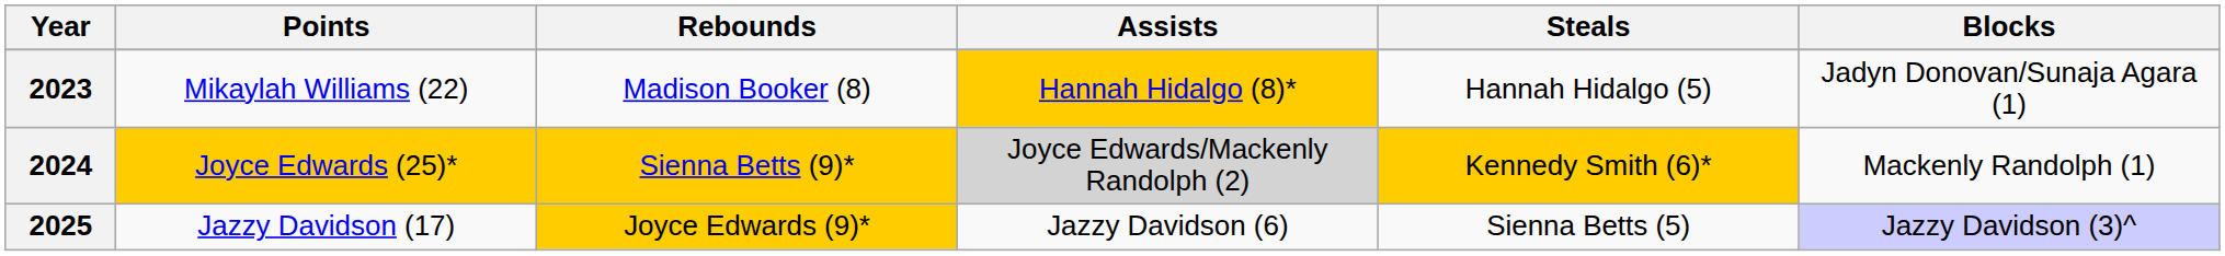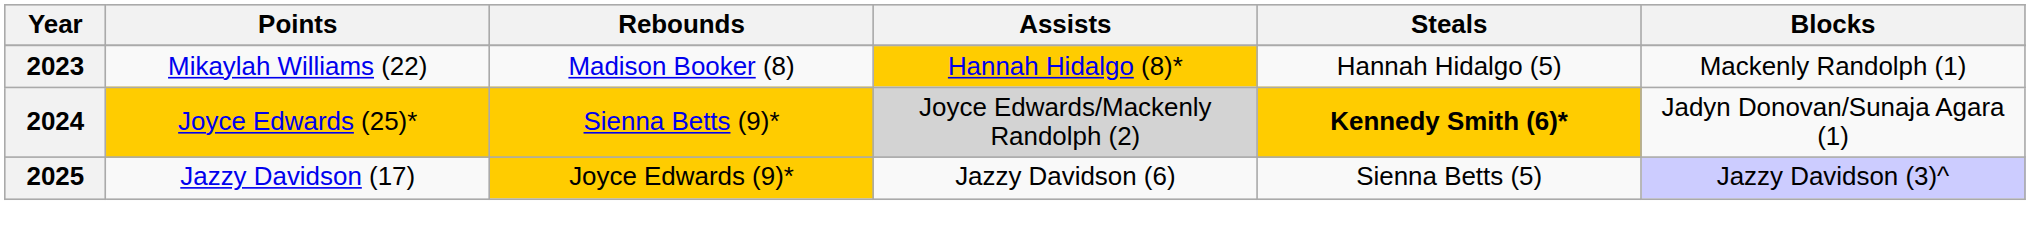2023 | Blocks: Jadyn Donovan/Sunaja Agara (1) -> Mackenly Randolph (1)
2024 | Steals: normal -> bold
2024 | Blocks: Mackenly Randolph (1) -> Jadyn Donovan/Sunaja Agara (1)
